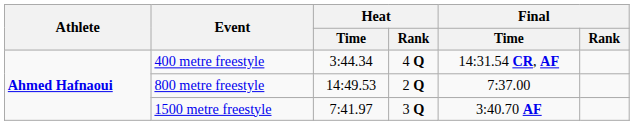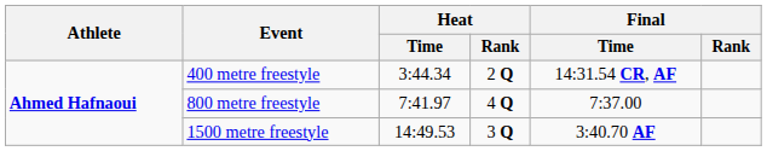400 metre freestyle | Heat / Rank: 4 Q -> 2 Q
800 metre freestyle | Heat / Time: 14:49.53 -> 7:41.97
800 metre freestyle | Heat / Rank: 2 Q -> 4 Q
1500 metre freestyle | Heat / Time: 7:41.97 -> 14:49.53
